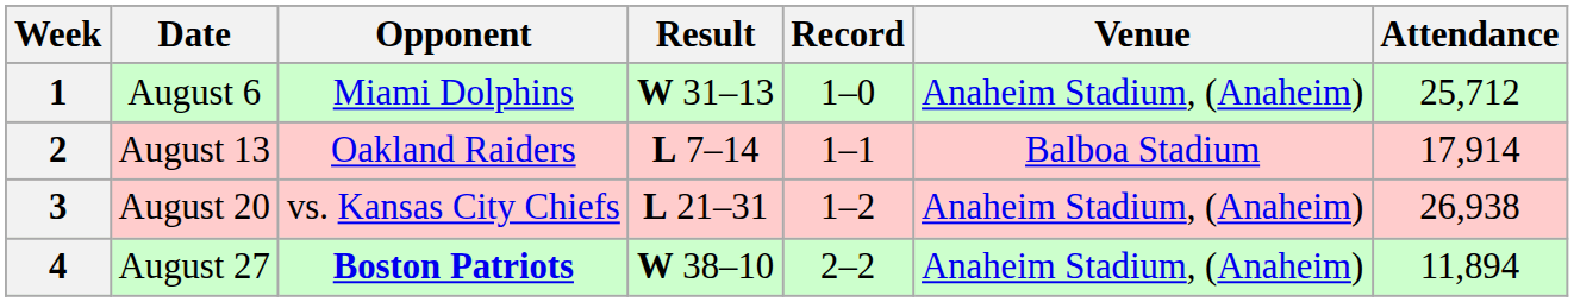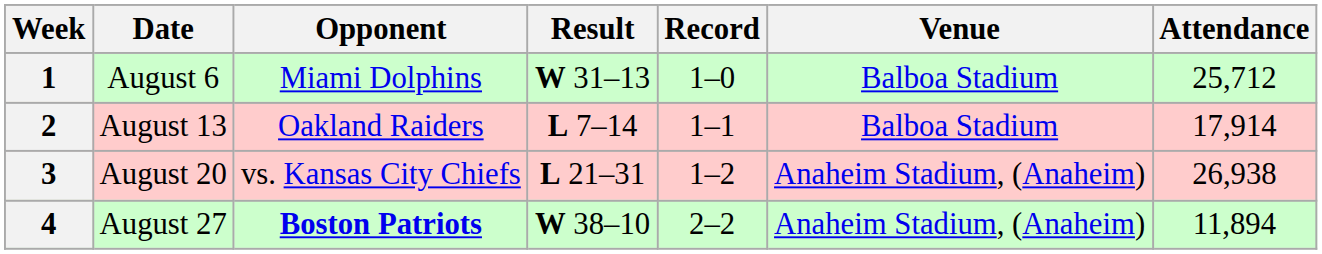1 | Venue: Anaheim Stadium, (Anaheim) -> Balboa Stadium
